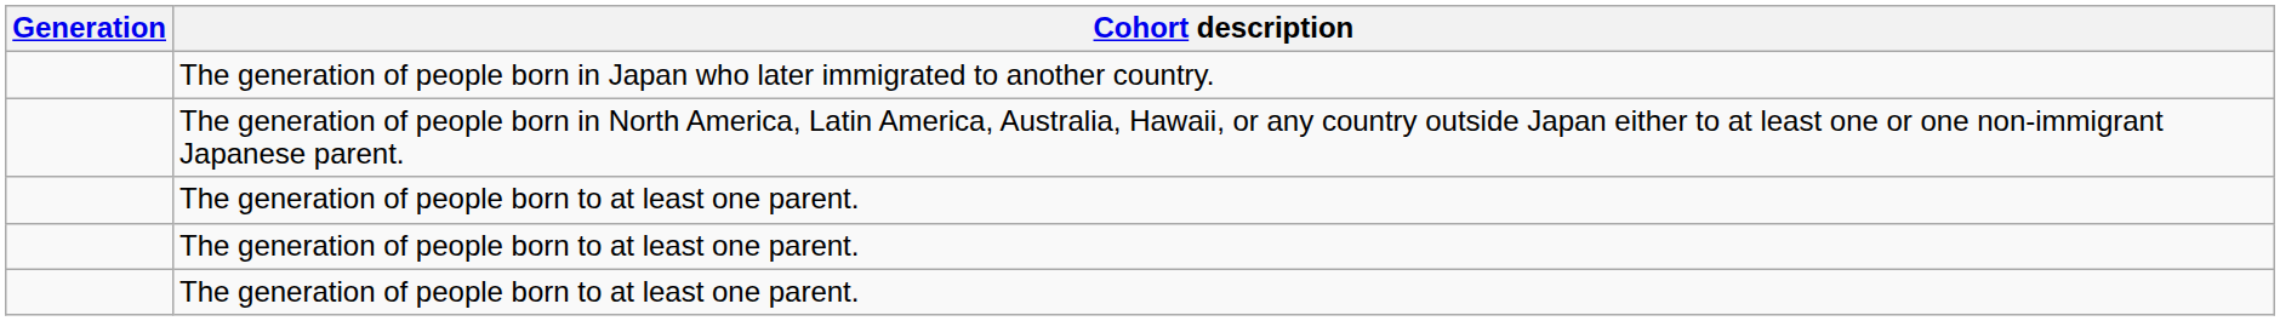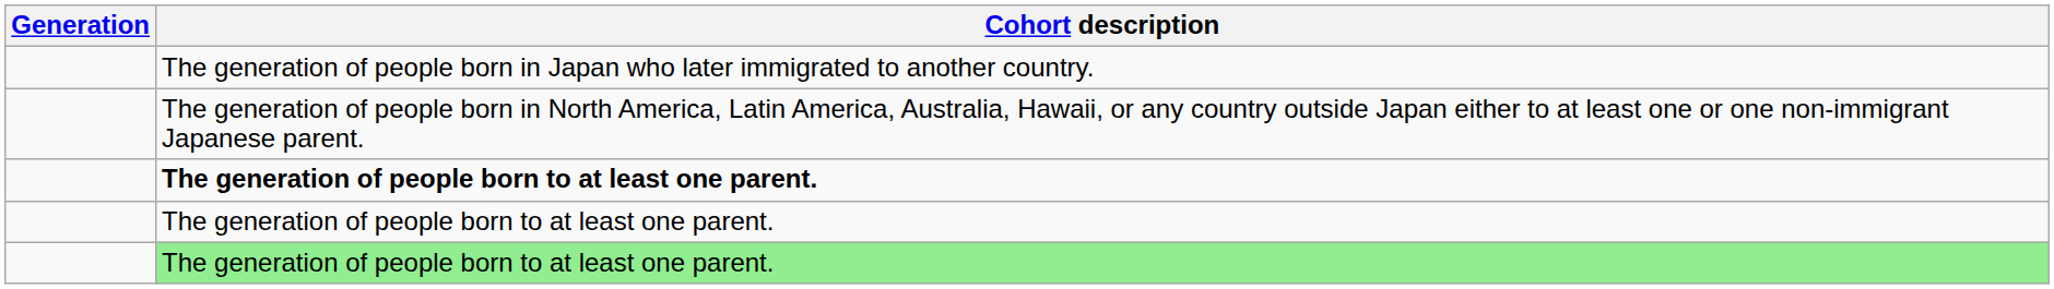row 4 | Cohort description: normal -> bold
row 6 | Cohort description: no background -> lightgreen background
